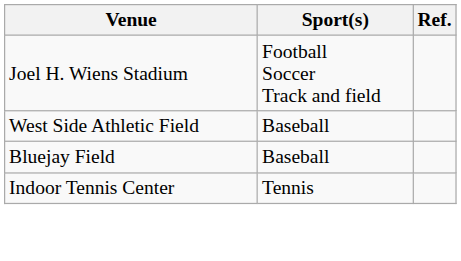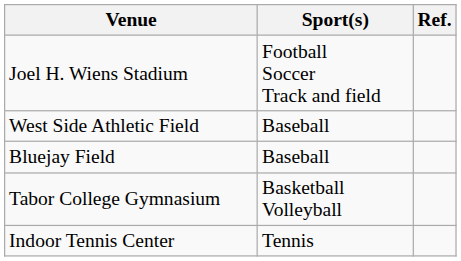+ row: Tabor College Gymnasium | Basketball Volleyball
